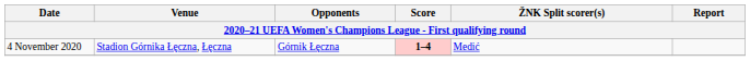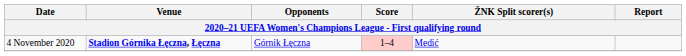4 November 2020 | Venue: normal -> bold
4 November 2020 | Score: bold -> normal
